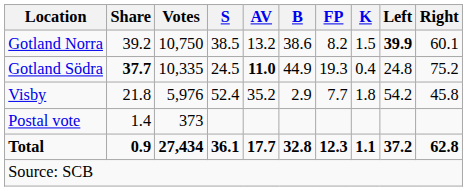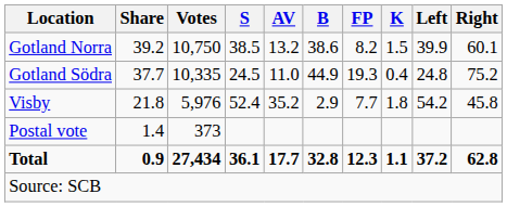Gotland Norra | Left: bold -> normal
Gotland Södra | Share: bold -> normal
Gotland Södra | AV: bold -> normal
